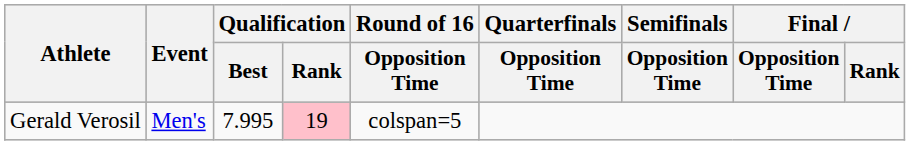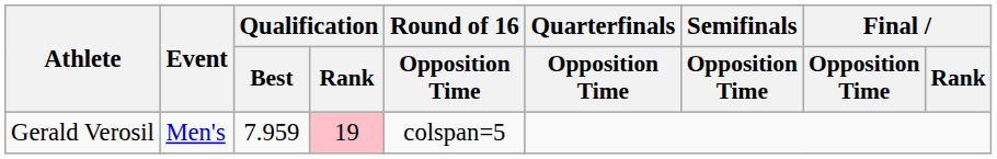Gerald Verosil | Qualification / Best: 7.995 -> 7.959
